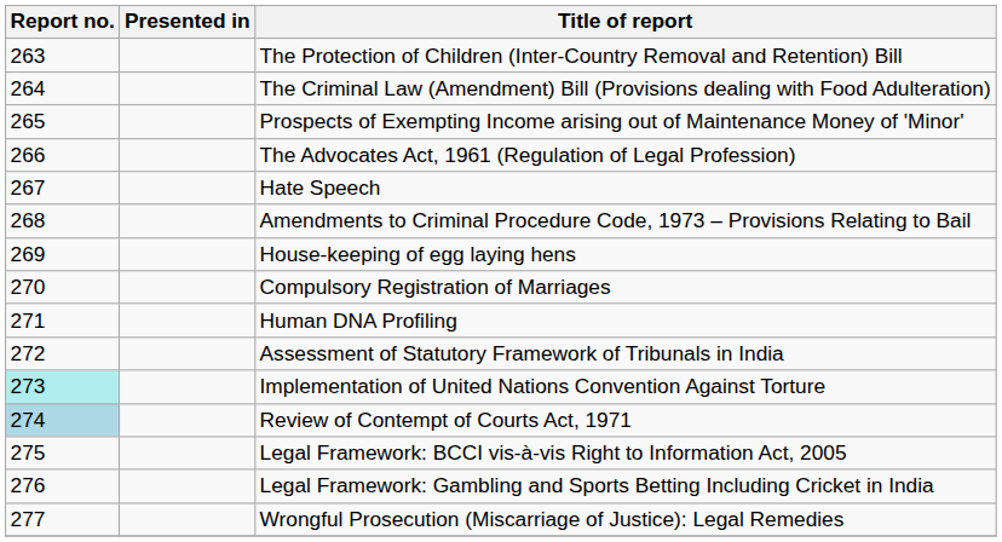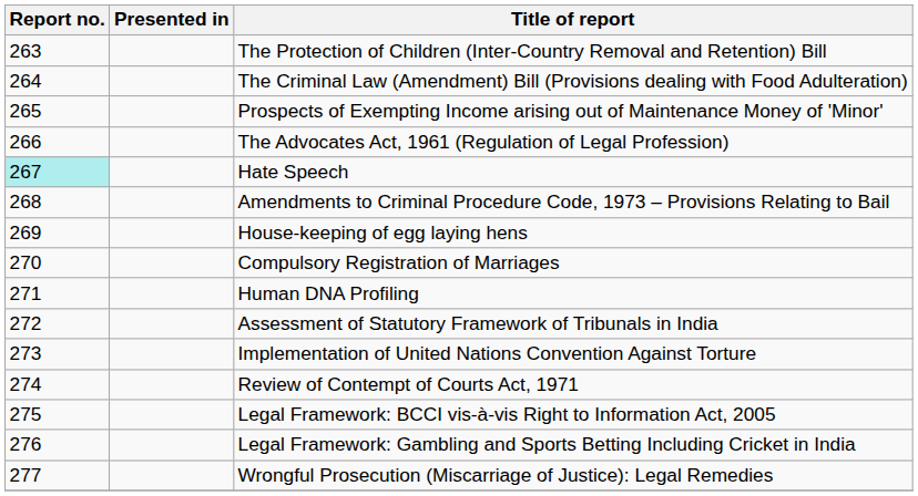Hate Speech | Report no.: no background -> paleturquoise background
Implementation of United Nations Convention Against Torture | Report no.: paleturquoise background -> no background
Review of Contempt of Courts Act, 1971 | Report no.: lightblue background -> no background
